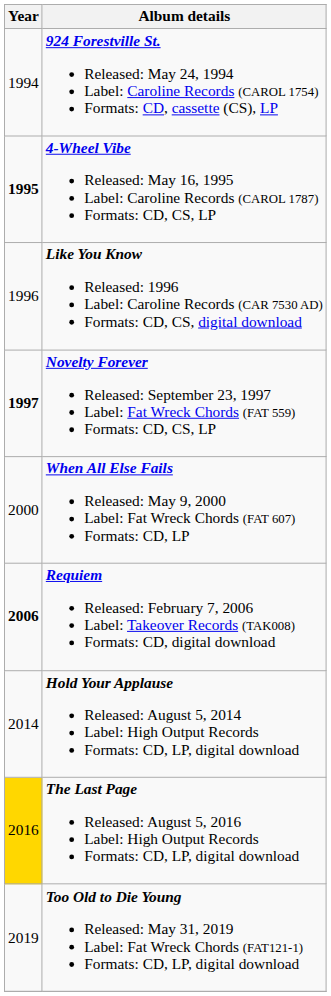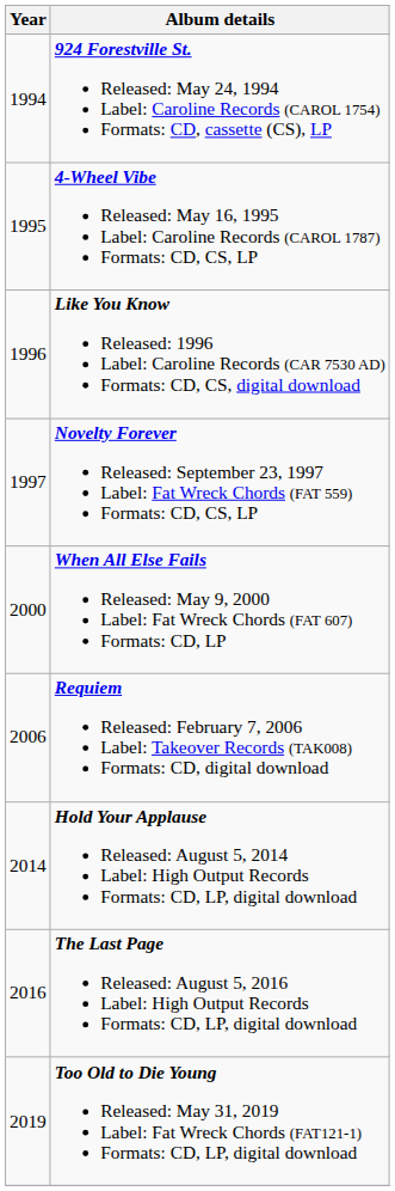row 3 | Year: bold -> normal
row 5 | Year: bold -> normal
row 7 | Year: bold -> normal
row 9 | Year: gold background -> no background
